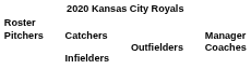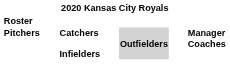Pitchers | column 3: no background -> lightgrey background
